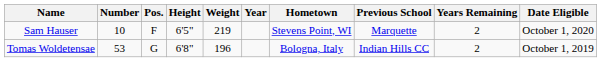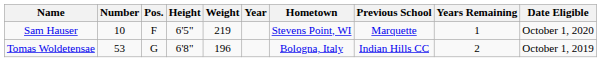Sam Hauser | Years Remaining: 2 -> 1
